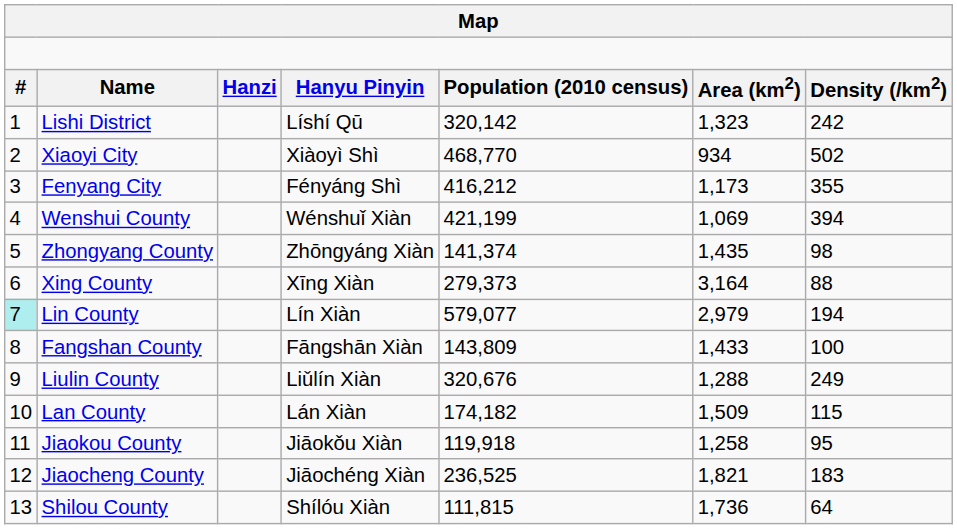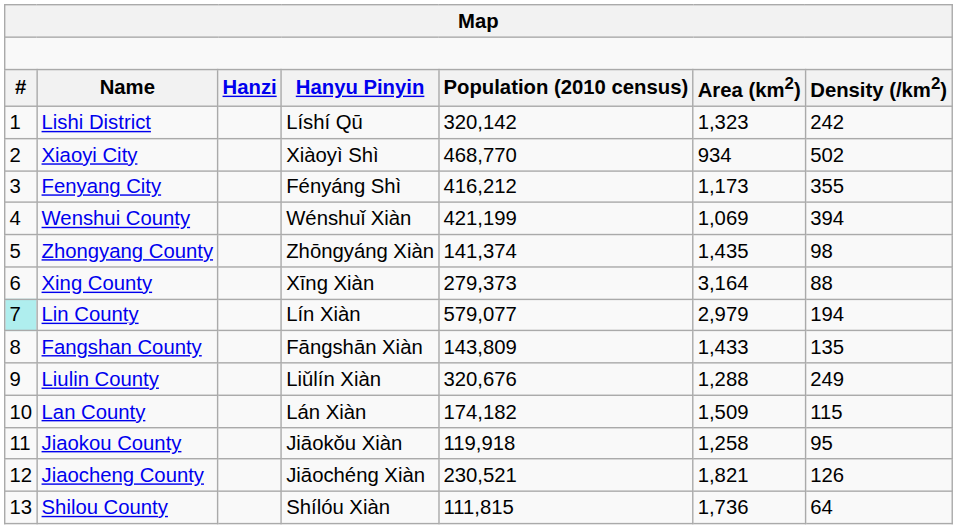Fangshan County | column 7: 100 -> 135
Jiaocheng County | column 5: 236,525 -> 230,521
Jiaocheng County | column 7: 183 -> 126
